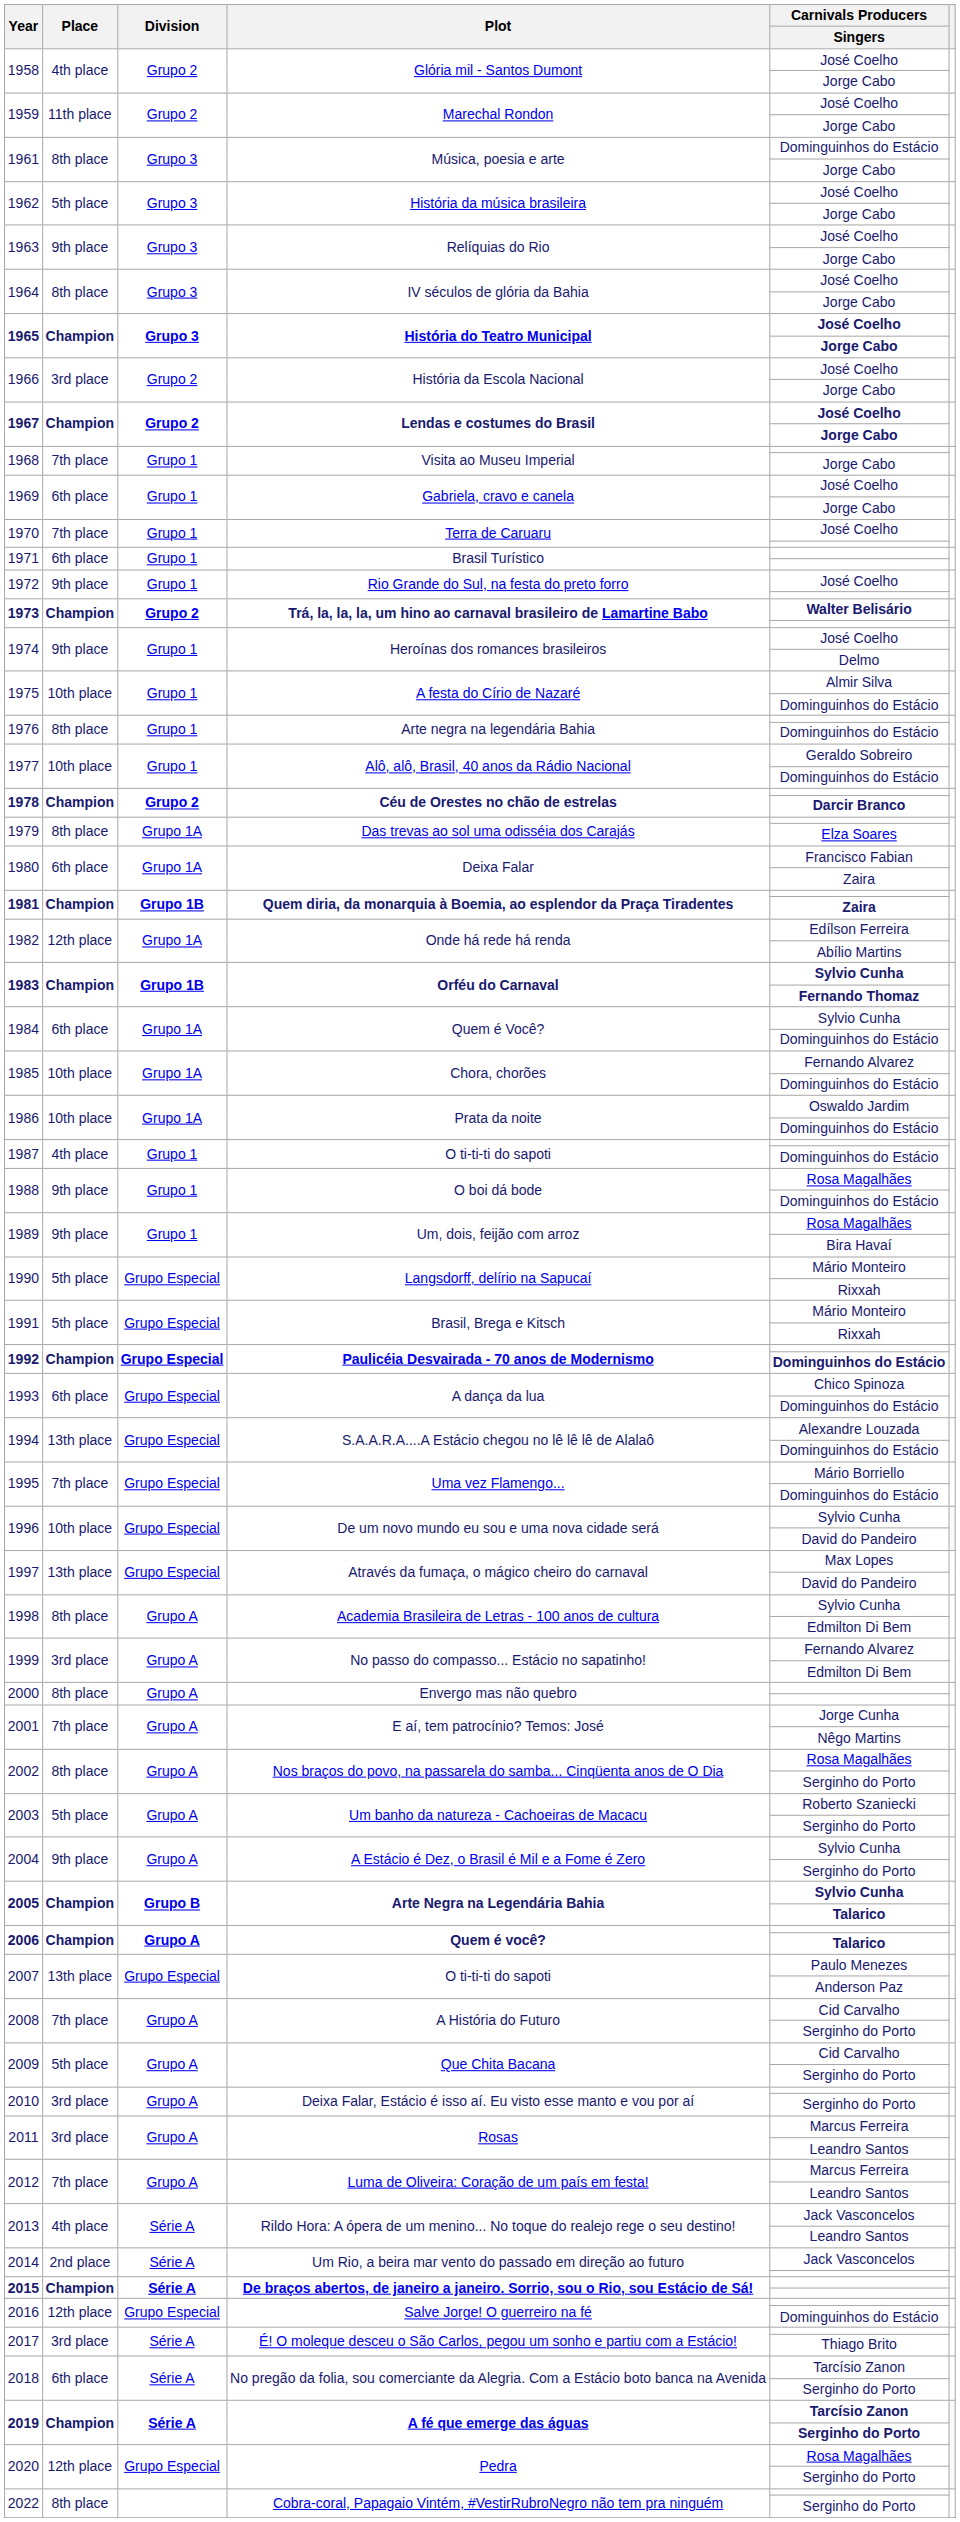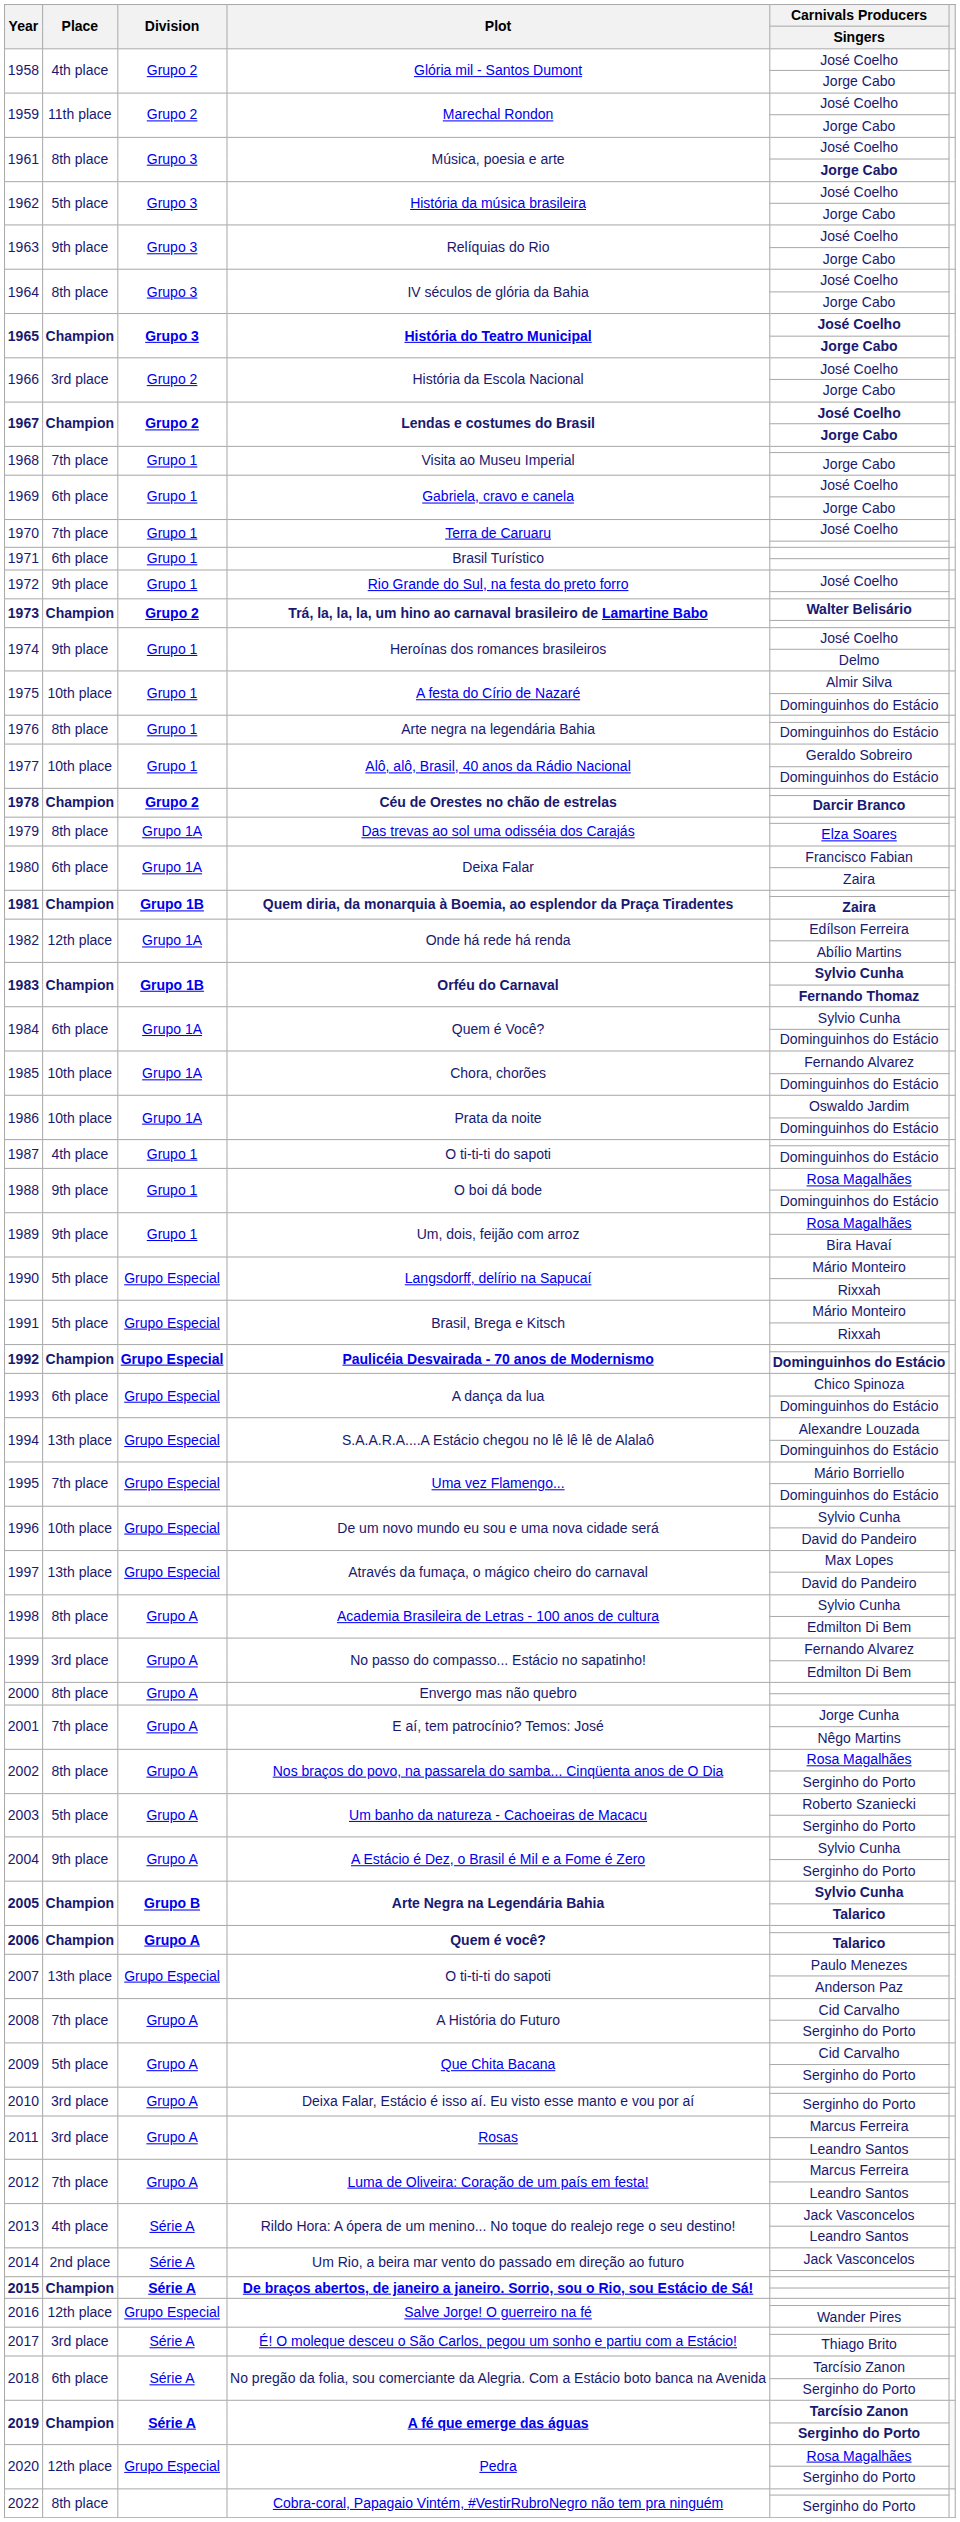row 7 | Carnivals Producers / Singers: Dominguinhos do Estácio -> José Coelho
row 8 | Carnivals Producers / Singers: normal -> bold
row 118 | Carnivals Producers / Singers: Dominguinhos do Estácio -> Wander Pires
